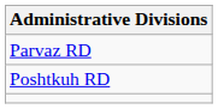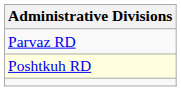row 3 | column 1: no background -> lightyellow background
